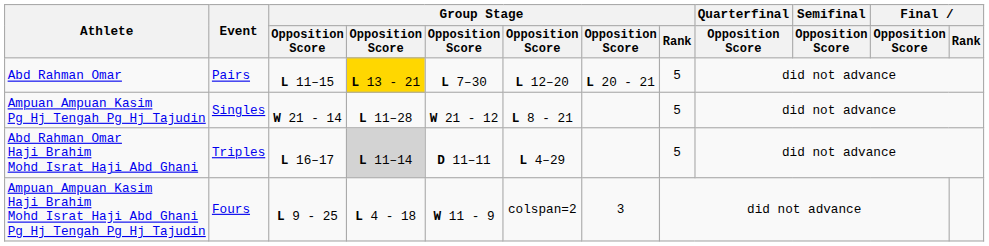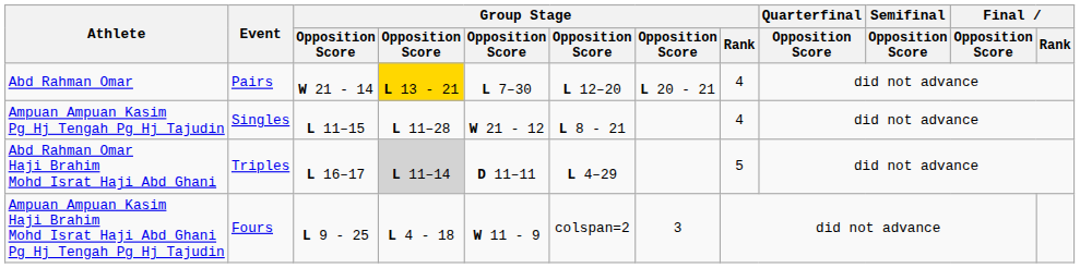Abd Rahman Omar | column 3: L 11–15 -> W 21 - 14
Abd Rahman Omar | Group Stage / Rank: 5 -> 4
Ampuan Ampuan Kasim Pg Hj Tengah Pg Hj Tajudin | column 3: W 21 - 14 -> L 11–15
Ampuan Ampuan Kasim Pg Hj Tengah Pg Hj Tajudin | Group Stage / Rank: 5 -> 4
